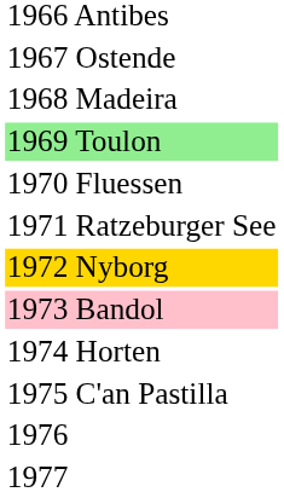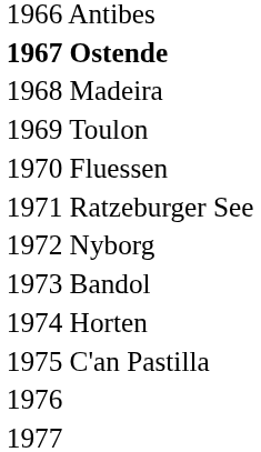1967 Ostende | column 1: normal -> bold
1969 Toulon | column 1: lightgreen background -> no background
1972 Nyborg | column 1: gold background -> no background
1973 Bandol | column 1: pink background -> no background
